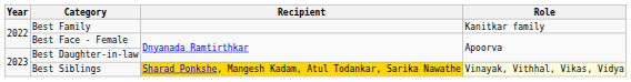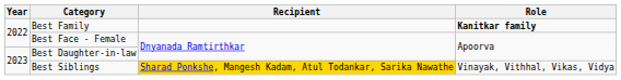Best Family | Role: normal -> bold
Best Siblings | Role: lightyellow background -> no background
